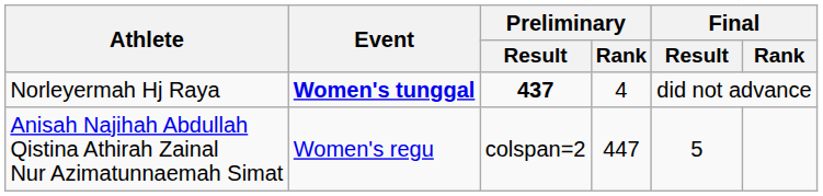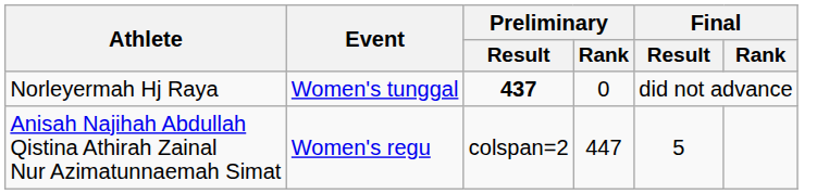Norleyermah Hj Raya | Event: bold -> normal
Norleyermah Hj Raya | Preliminary / Rank: 4 -> 0
